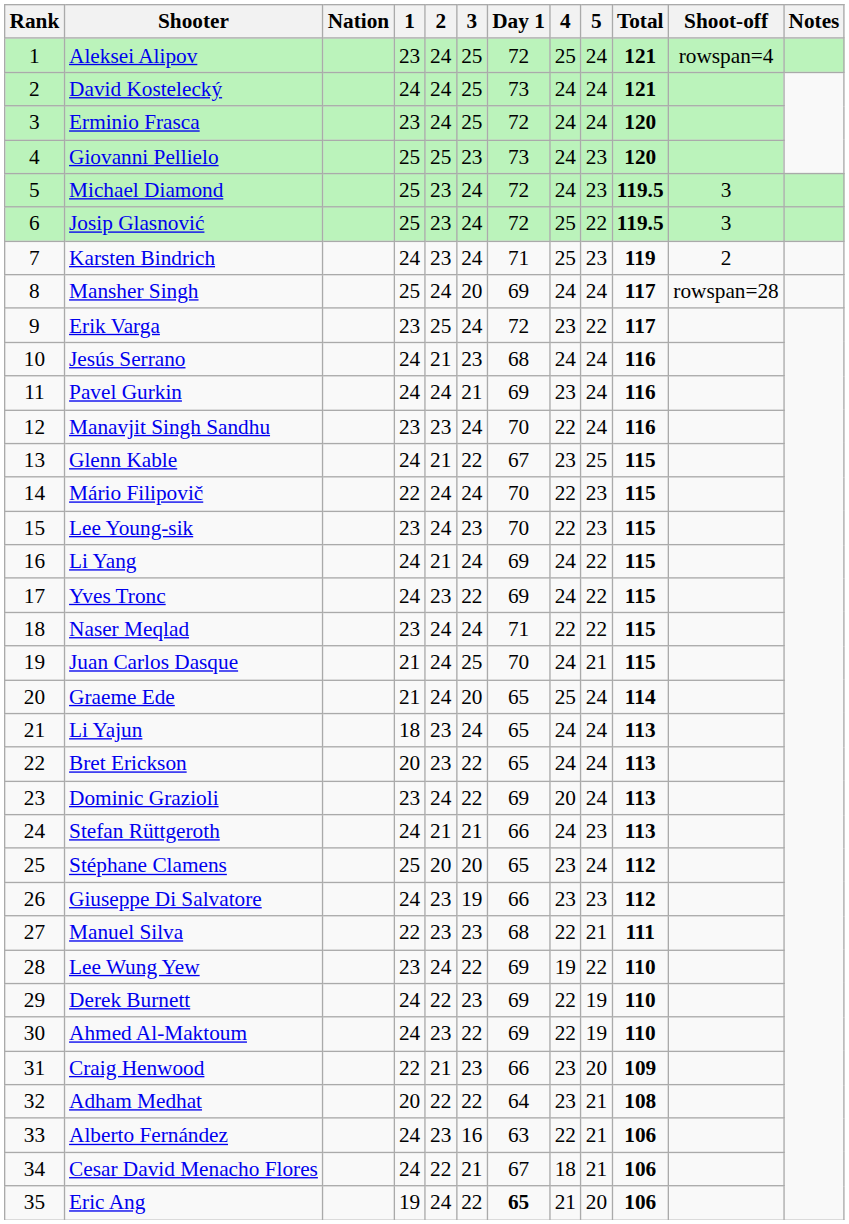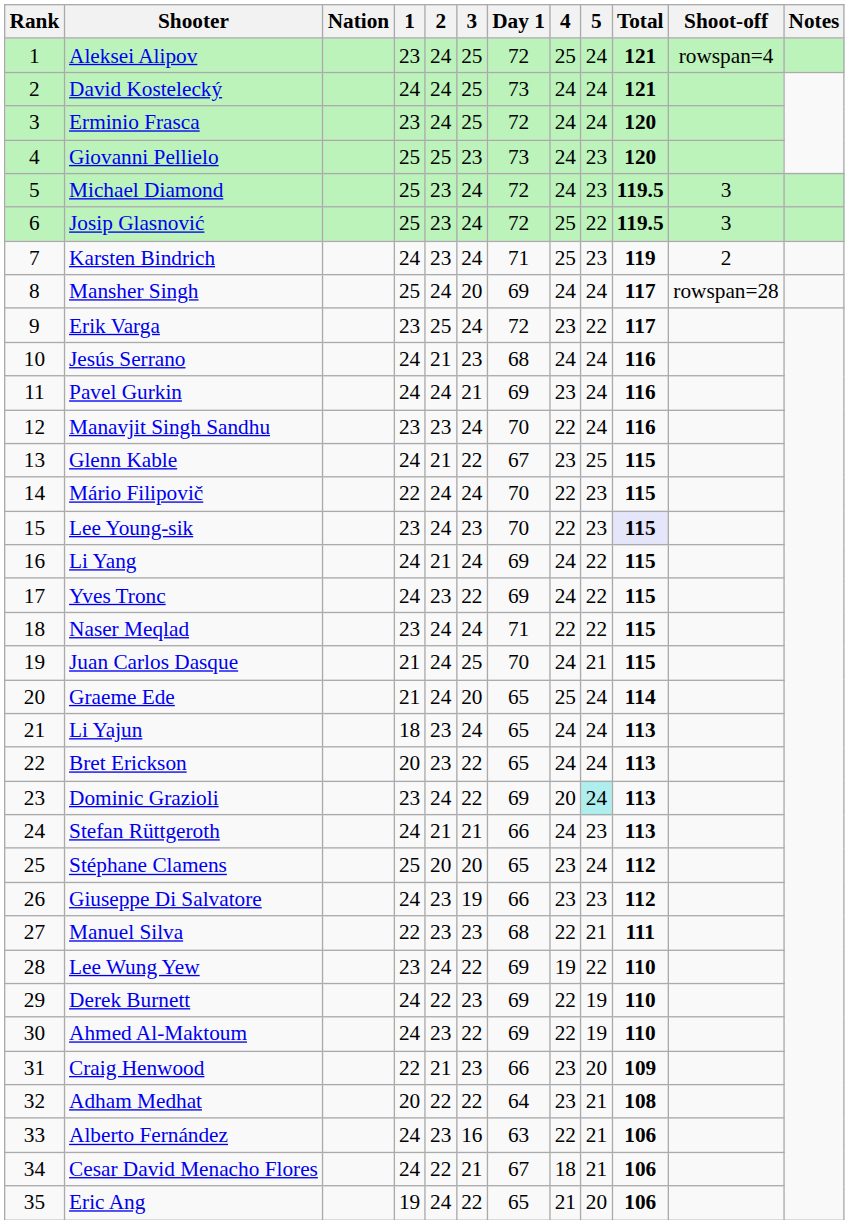Lee Young-sik | Total: no background -> lavender background
Dominic Grazioli | 5: no background -> paleturquoise background
Eric Ang | Day 1: bold -> normal
